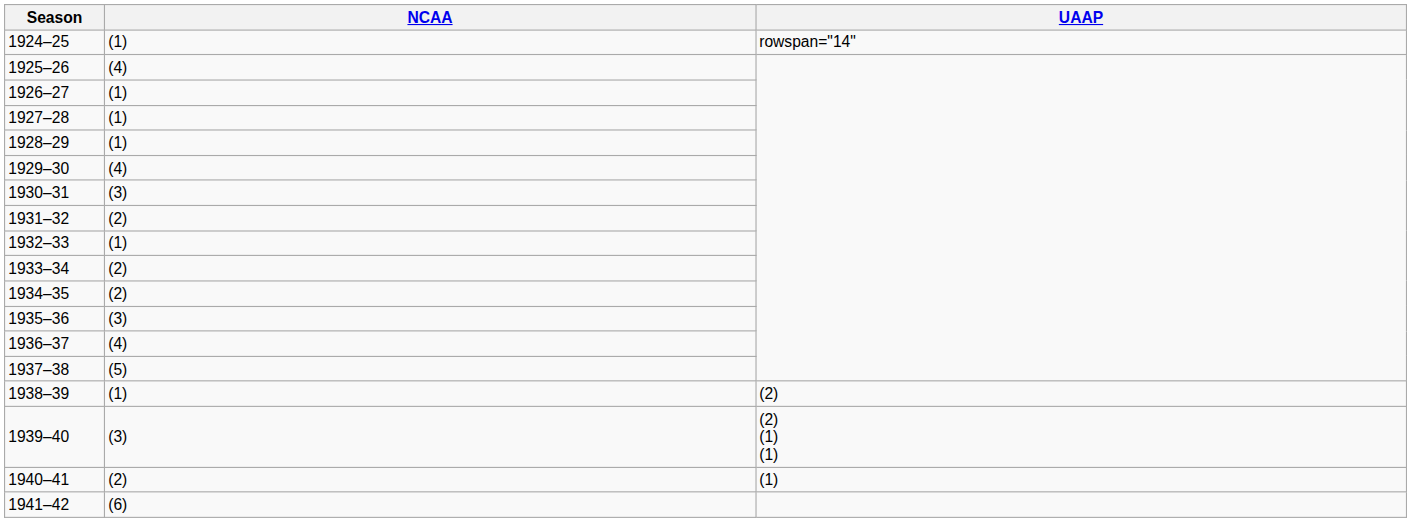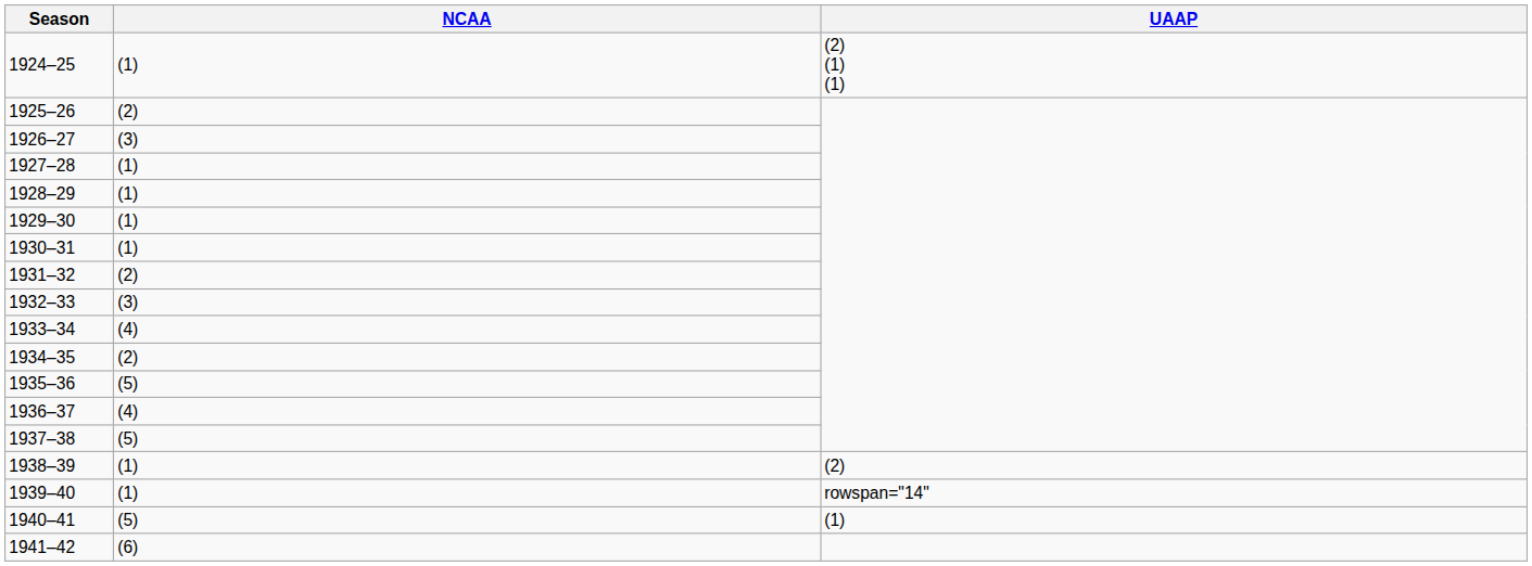1924–25 | UAAP: rowspan="14" -> (2) (1) (1)
1925–26 | NCAA: (4) -> (2)
1926–27 | NCAA: (1) -> (3)
1929–30 | NCAA: (4) -> (1)
1930–31 | NCAA: (3) -> (1)
1932–33 | NCAA: (1) -> (3)
1933–34 | NCAA: (2) -> (4)
1935–36 | NCAA: (3) -> (5)
1939–40 | NCAA: (3) -> (1)
1939–40 | UAAP: (2) (1) (1) -> rowspan="14"
1940–41 | NCAA: (2) -> (5)
